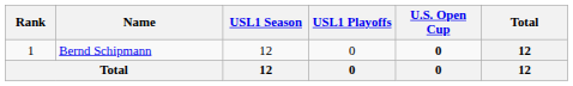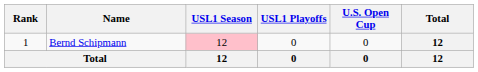Bernd Schipmann | USL1 Season: no background -> pink background
Bernd Schipmann | U.S. Open Cup: bold -> normal
